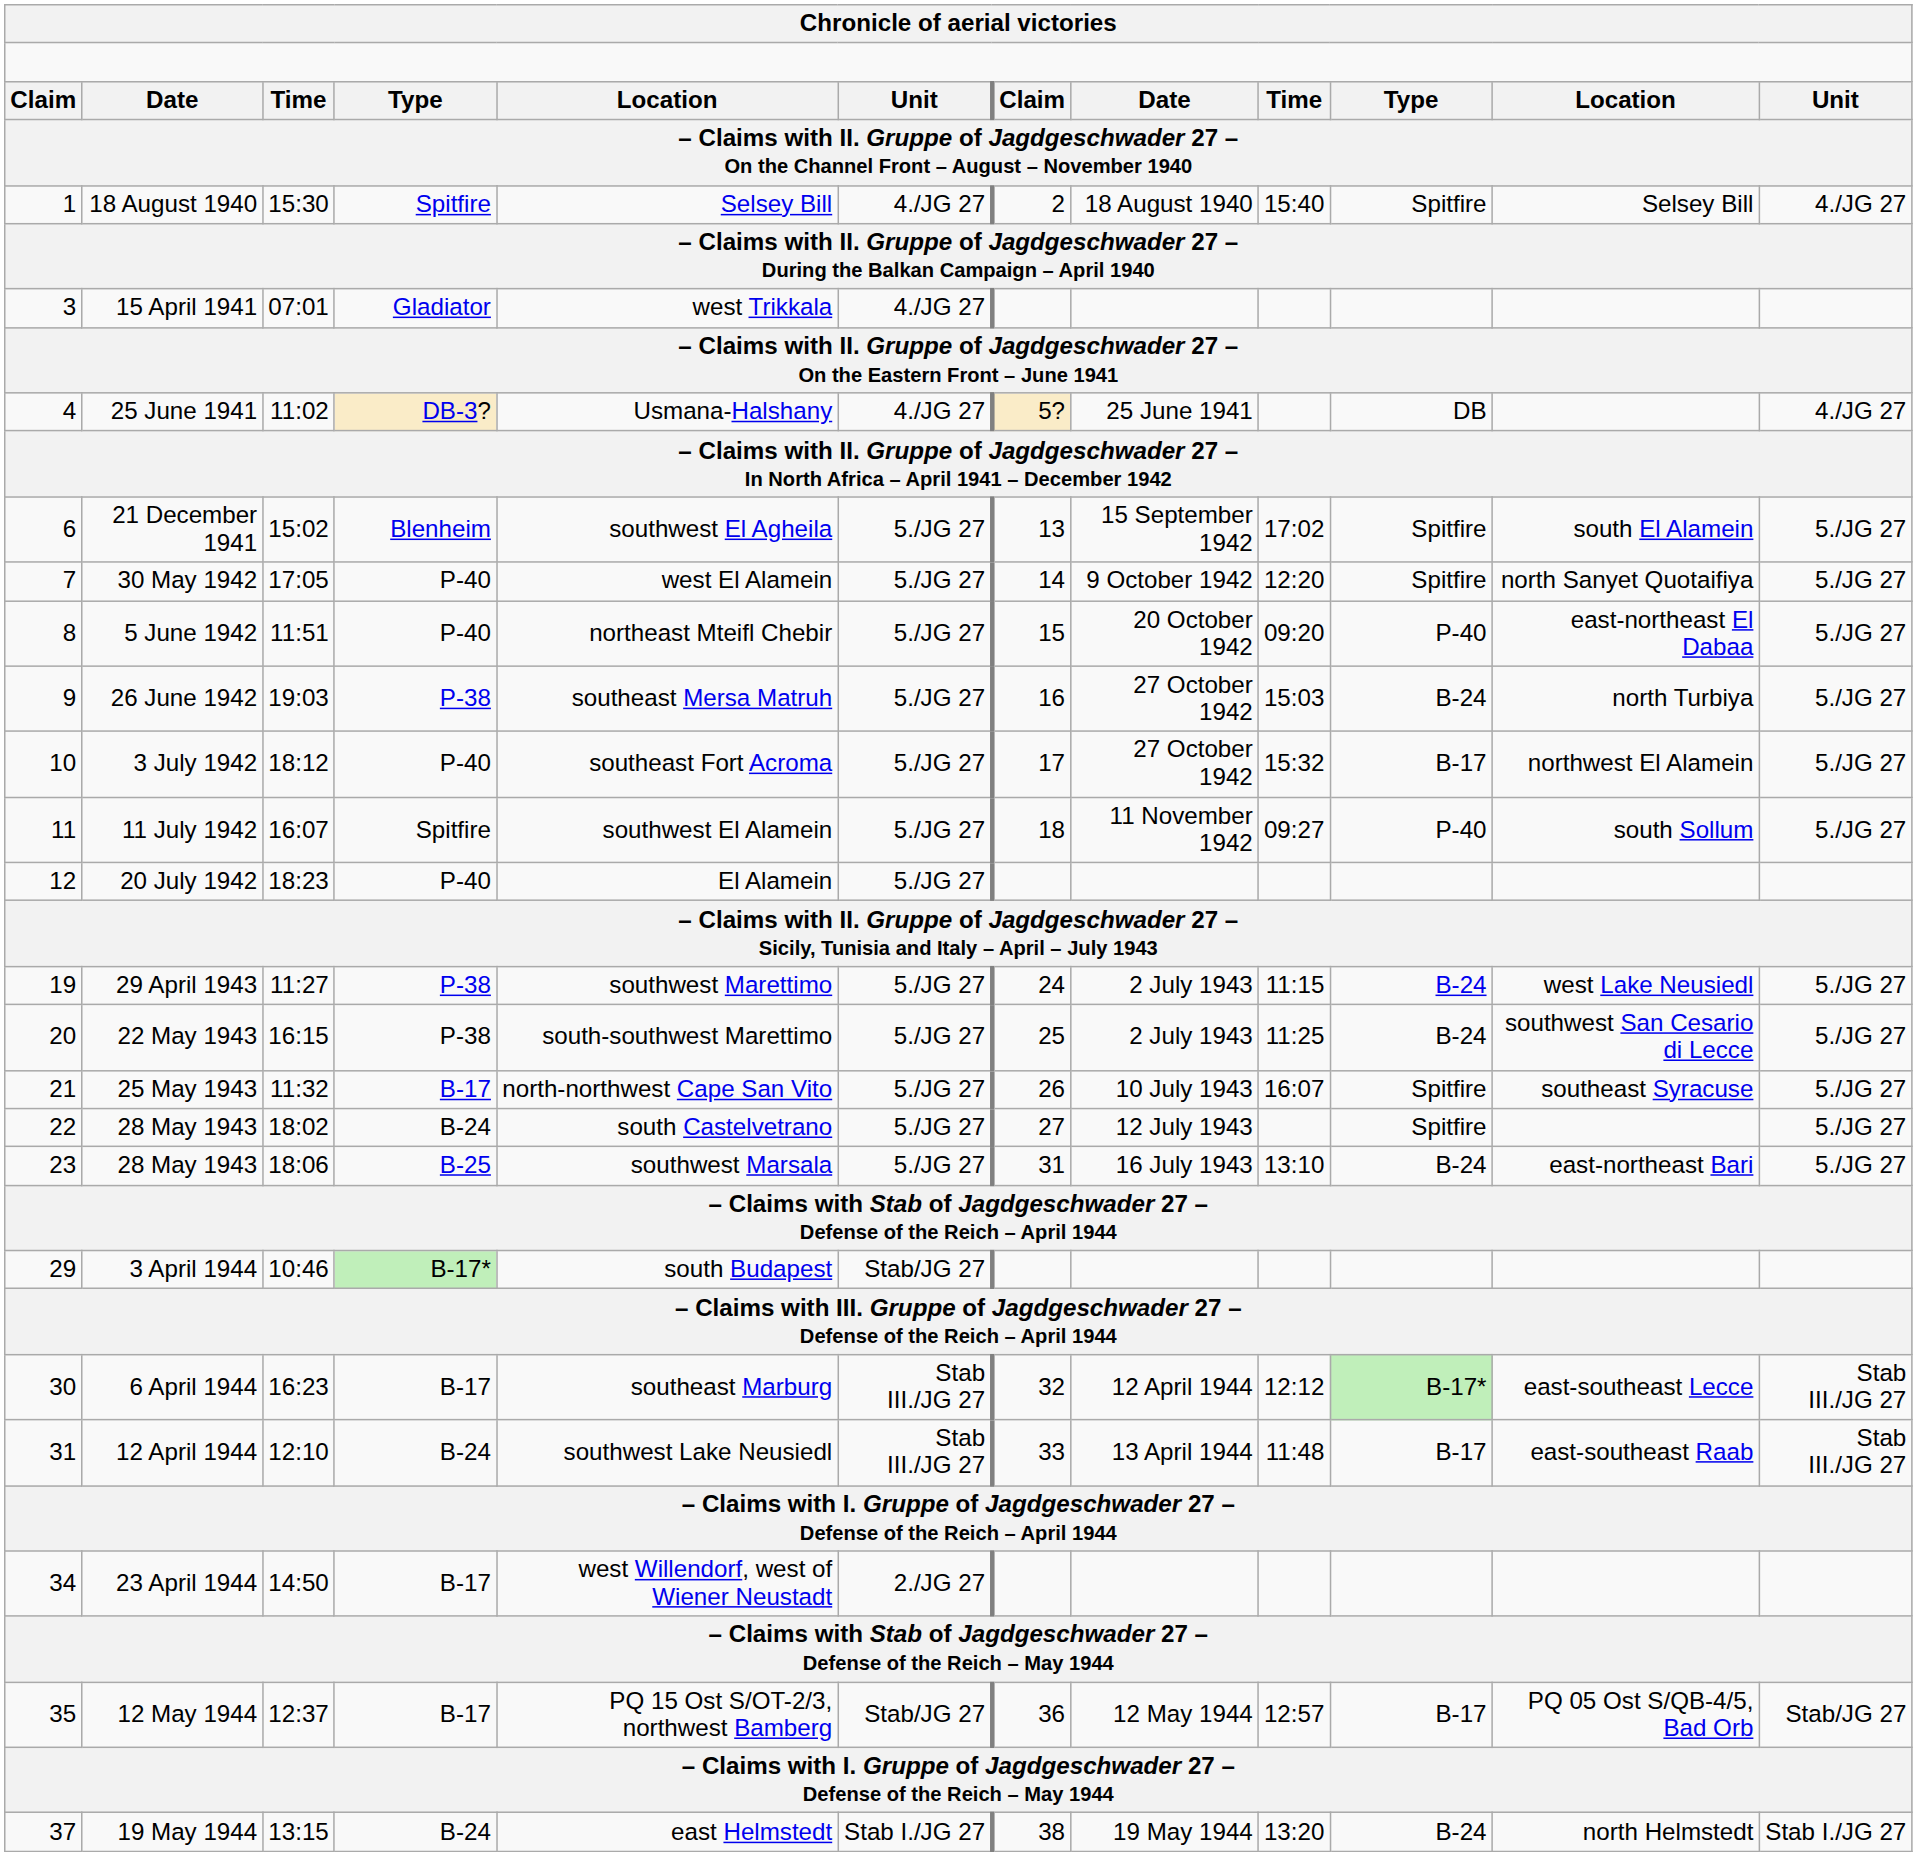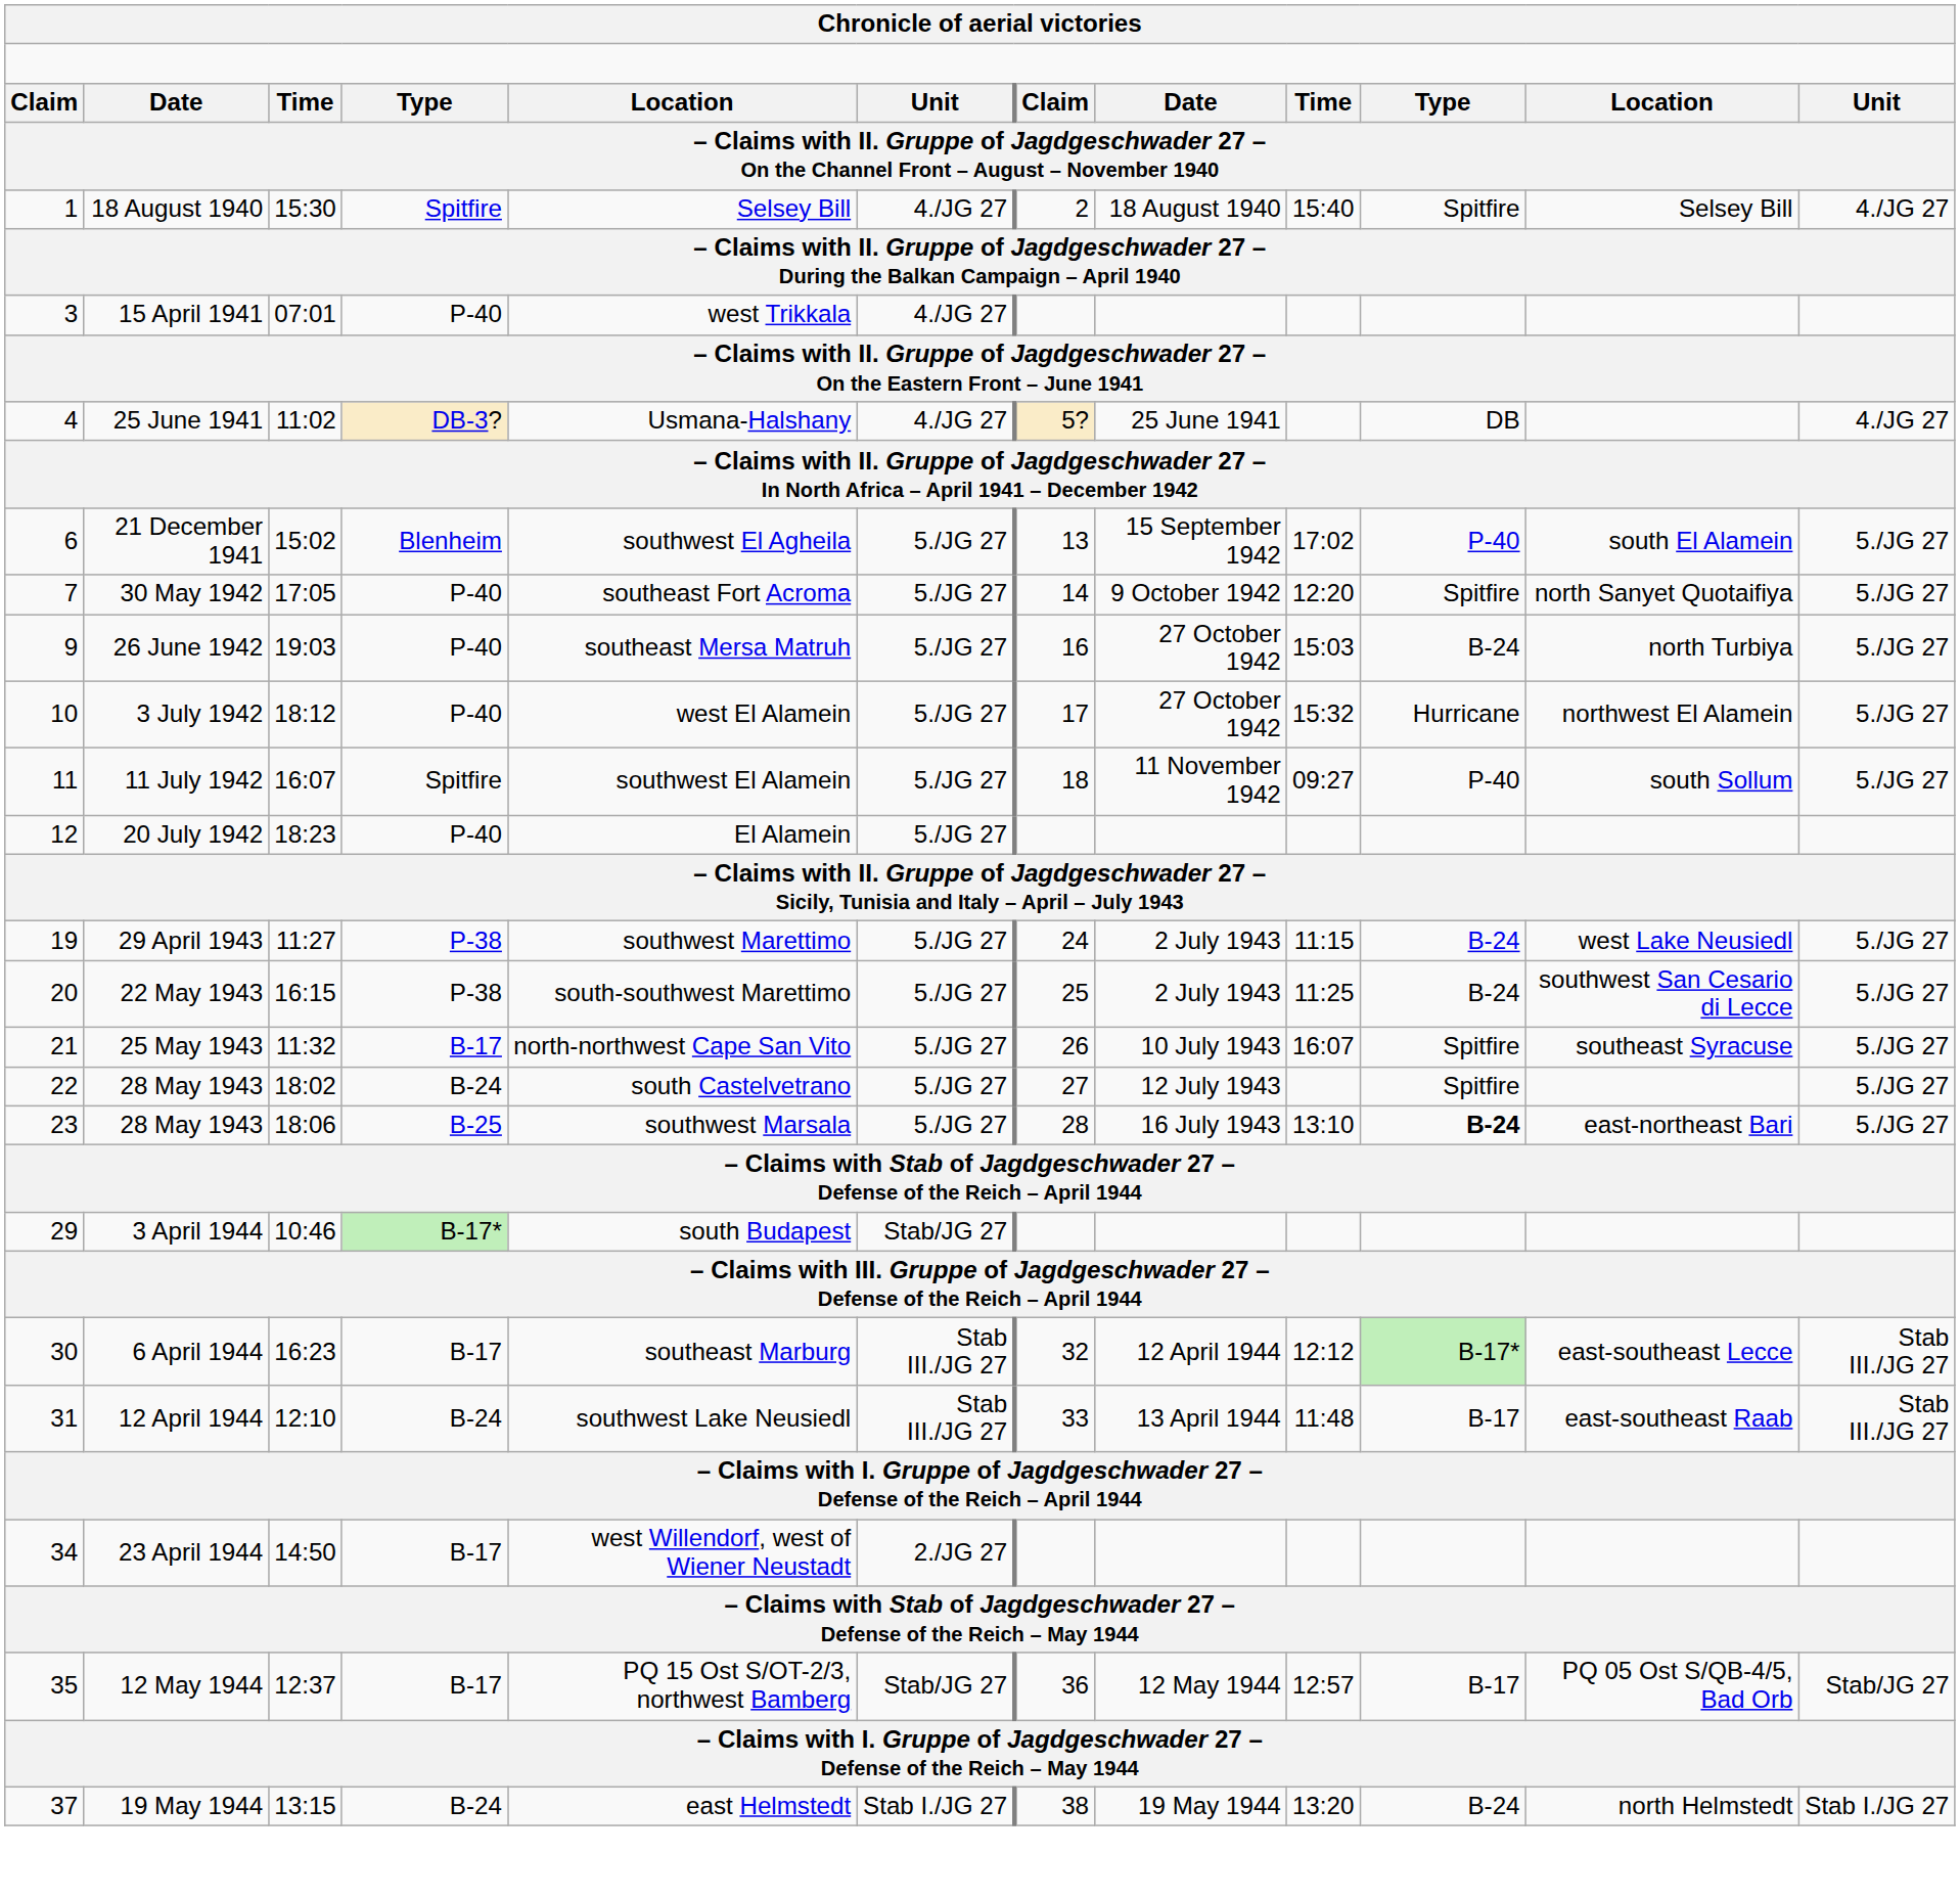15 April 1941 | column 4: Gladiator -> P-40
21 December 1941 | column 10: Spitfire -> P-40
30 May 1942 | column 5: west El Alamein -> southeast Fort Acroma
- row: 8 | 5 June 1942 | 11:51 | P-40 | northeast Mteifl Chebir | 5./JG 27 | 15 | 20 October 1942 | 09:20 | P-40 | east-northeast El Dabaa | 5./JG 27
26 June 1942 | column 4: P-38 -> P-40
3 July 1942 | column 5: southeast Fort Acroma -> west El Alamein
3 July 1942 | column 10: B-17 -> Hurricane
23 / 28 May 1943 | column 7: 31 -> 28
23 / 28 May 1943 | column 10: normal -> bold
